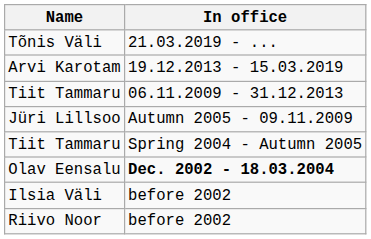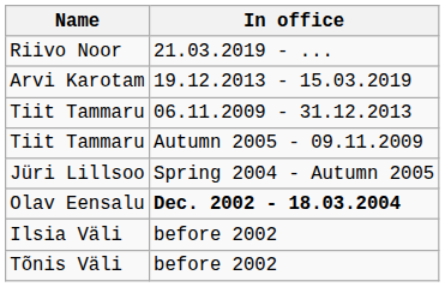row 2 | Name: Tõnis Väli -> Riivo Noor
row 5 | Name: Jüri Lillsoo -> Tiit Tammaru
row 6 | Name: Tiit Tammaru -> Jüri Lillsoo
row 9 | Name: Riivo Noor -> Tõnis Väli
